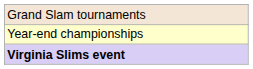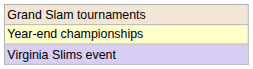row 3 | column 1: bold -> normal
